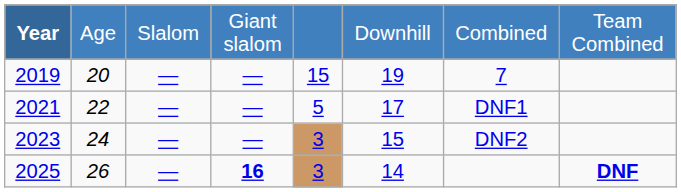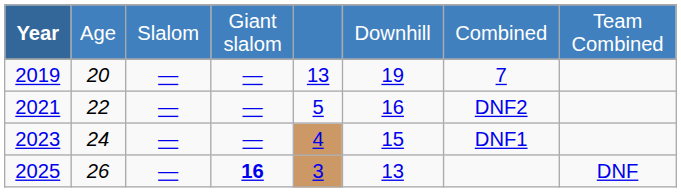2019 | column 5: 15 -> 13
2021 | column 6: 17 -> 16
2021 | column 7: DNF1 -> DNF2
2023 | column 5: 3 -> 4
2023 | column 7: DNF2 -> DNF1
2025 | column 6: 14 -> 13
2025 | column 8: bold -> normal
